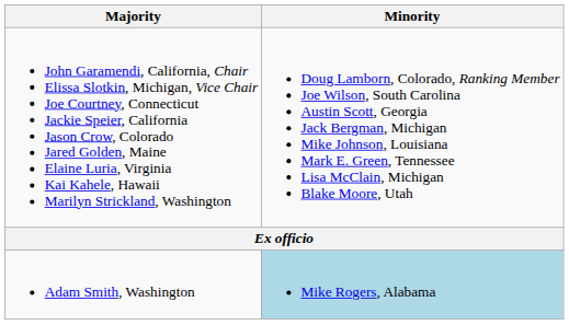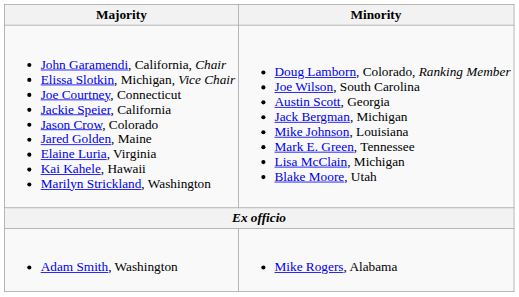Adam Smith, Washington | Minority: lightblue background -> no background
